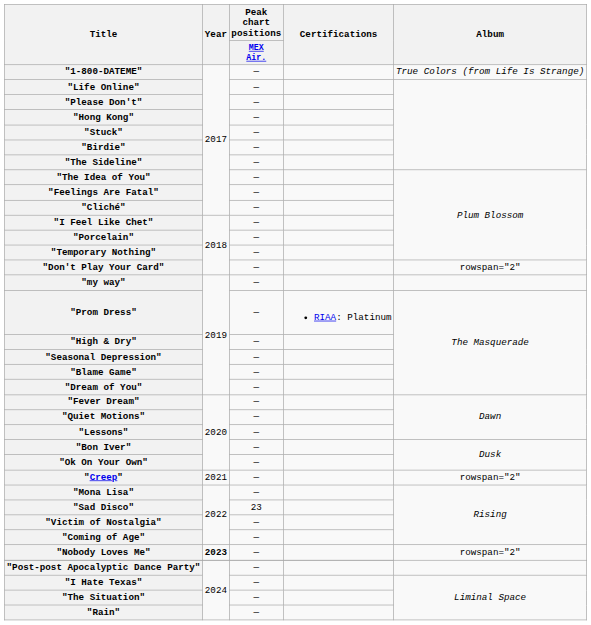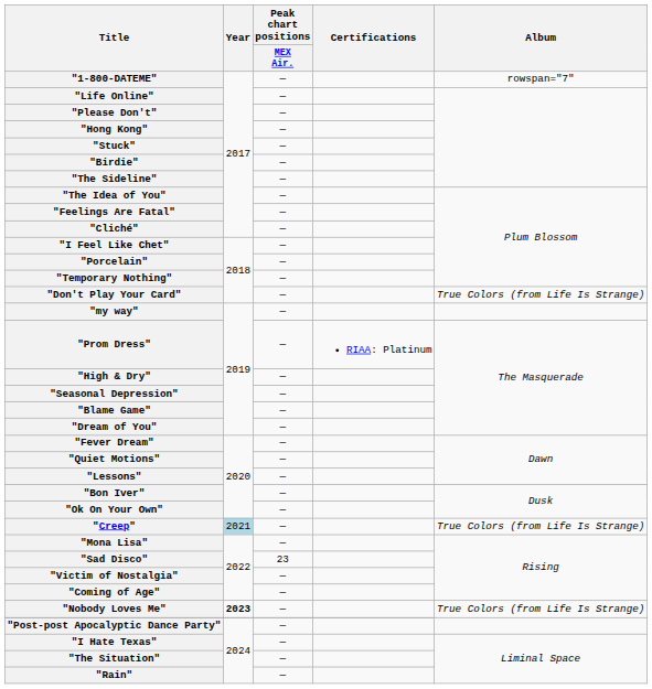"1-800-DATEME" | Album: True Colors (from Life Is Strange) -> rowspan="7"
"Don't Play Your Card" | Album: rowspan="2" -> True Colors (from Life Is Strange)
"Creep" | Year: no background -> lightblue background
"Creep" | Album: rowspan="2" -> True Colors (from Life Is Strange)
"Nobody Loves Me" | Album: rowspan="2" -> True Colors (from Life Is Strange)
